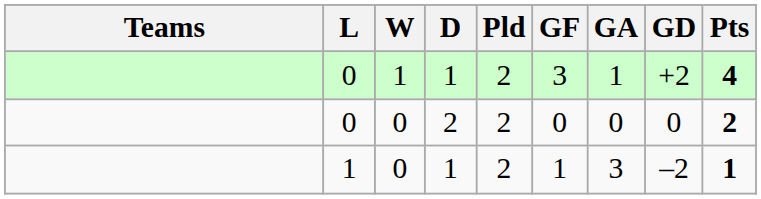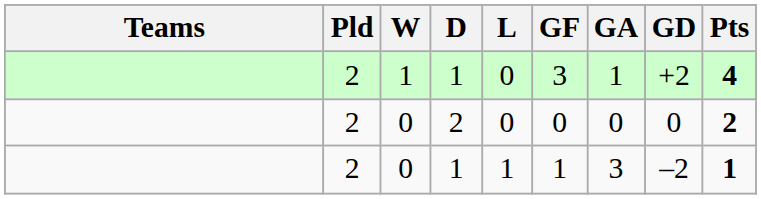columns swapped: Pld <-> L
